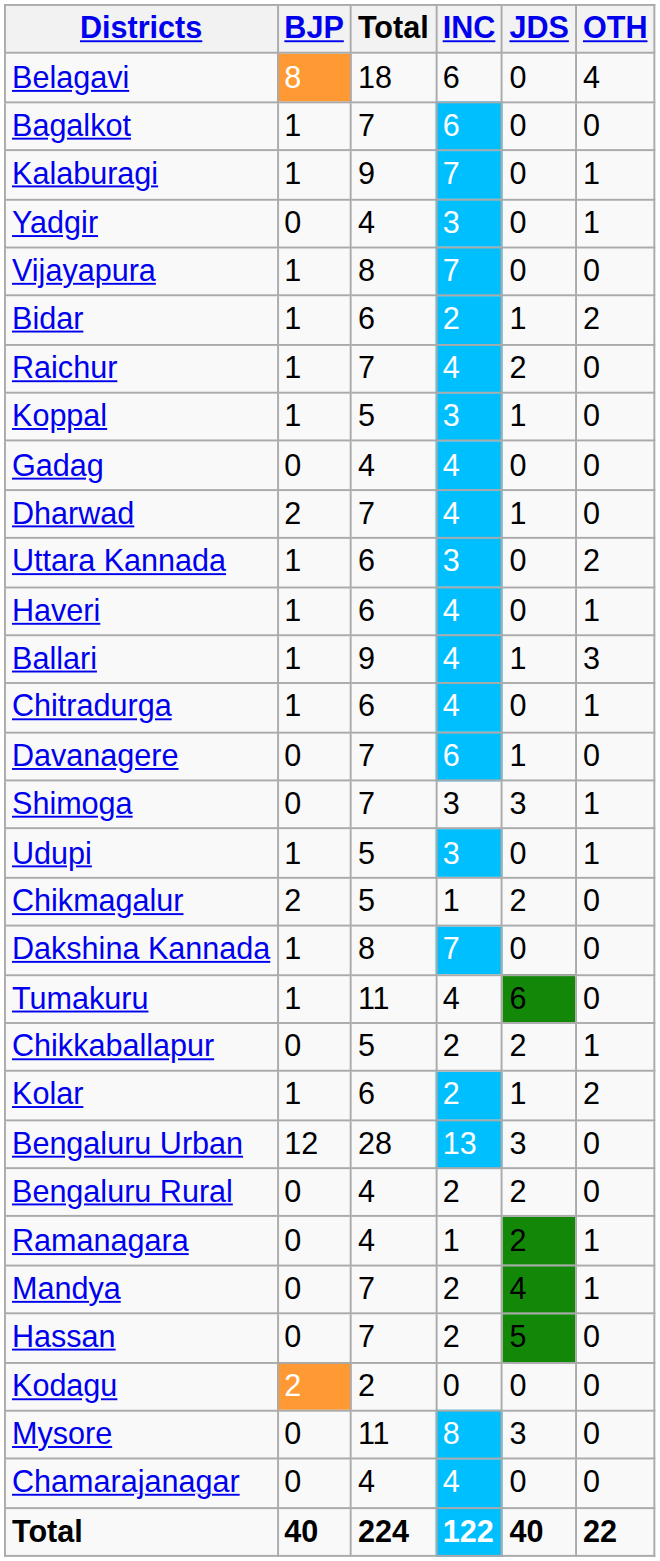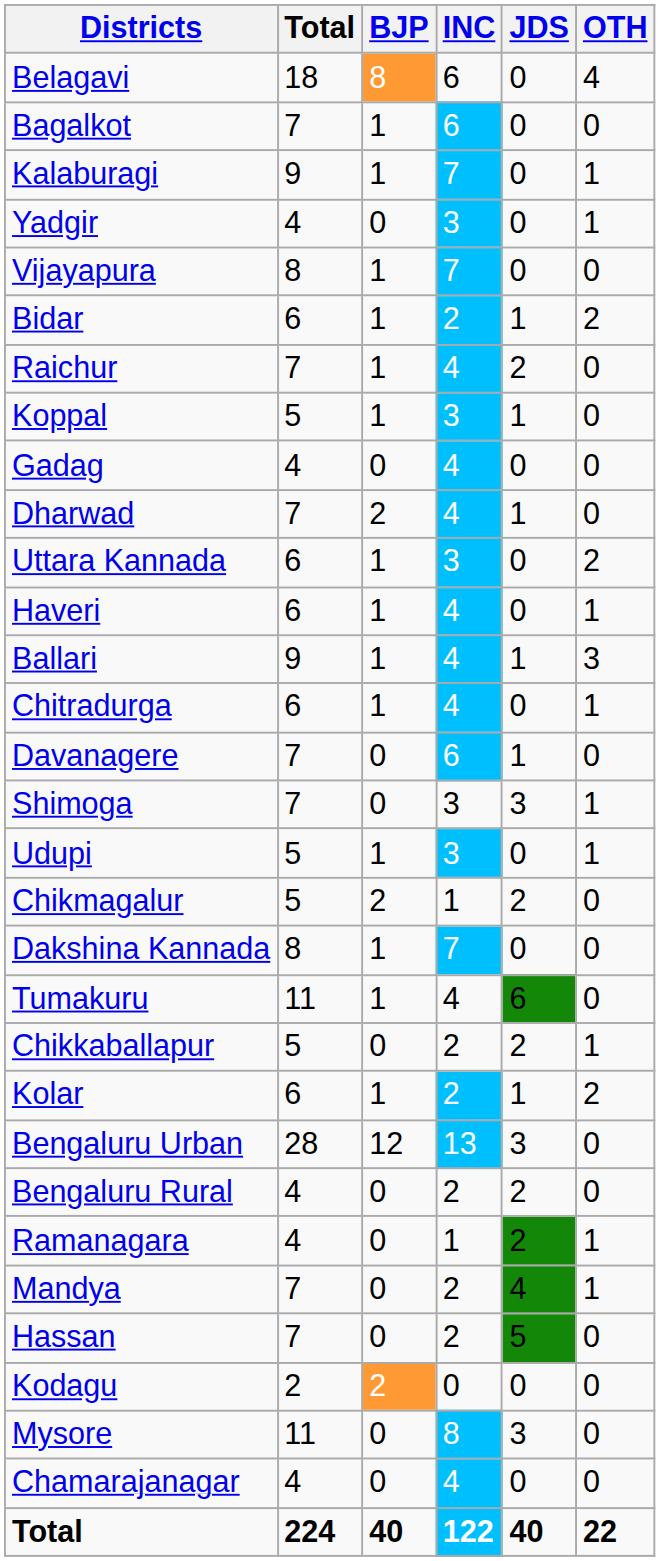columns swapped: Total <-> BJP
